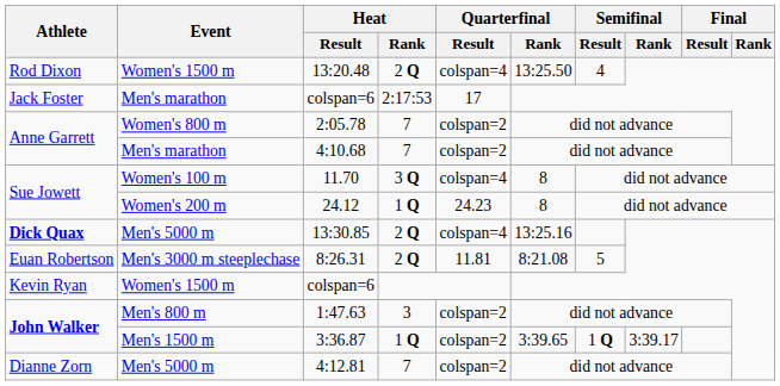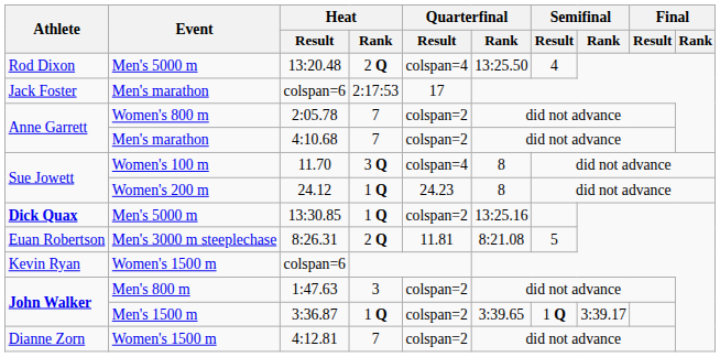13:20.48 | Event: Women's 1500 m -> Men's 5000 m
13:30.85 | Heat / Rank: 2 Q -> 1 Q
13:30.85 | Quarterfinal / Result: colspan=4 -> colspan=2
4:12.81 | Event: Men's 5000 m -> Women's 1500 m
